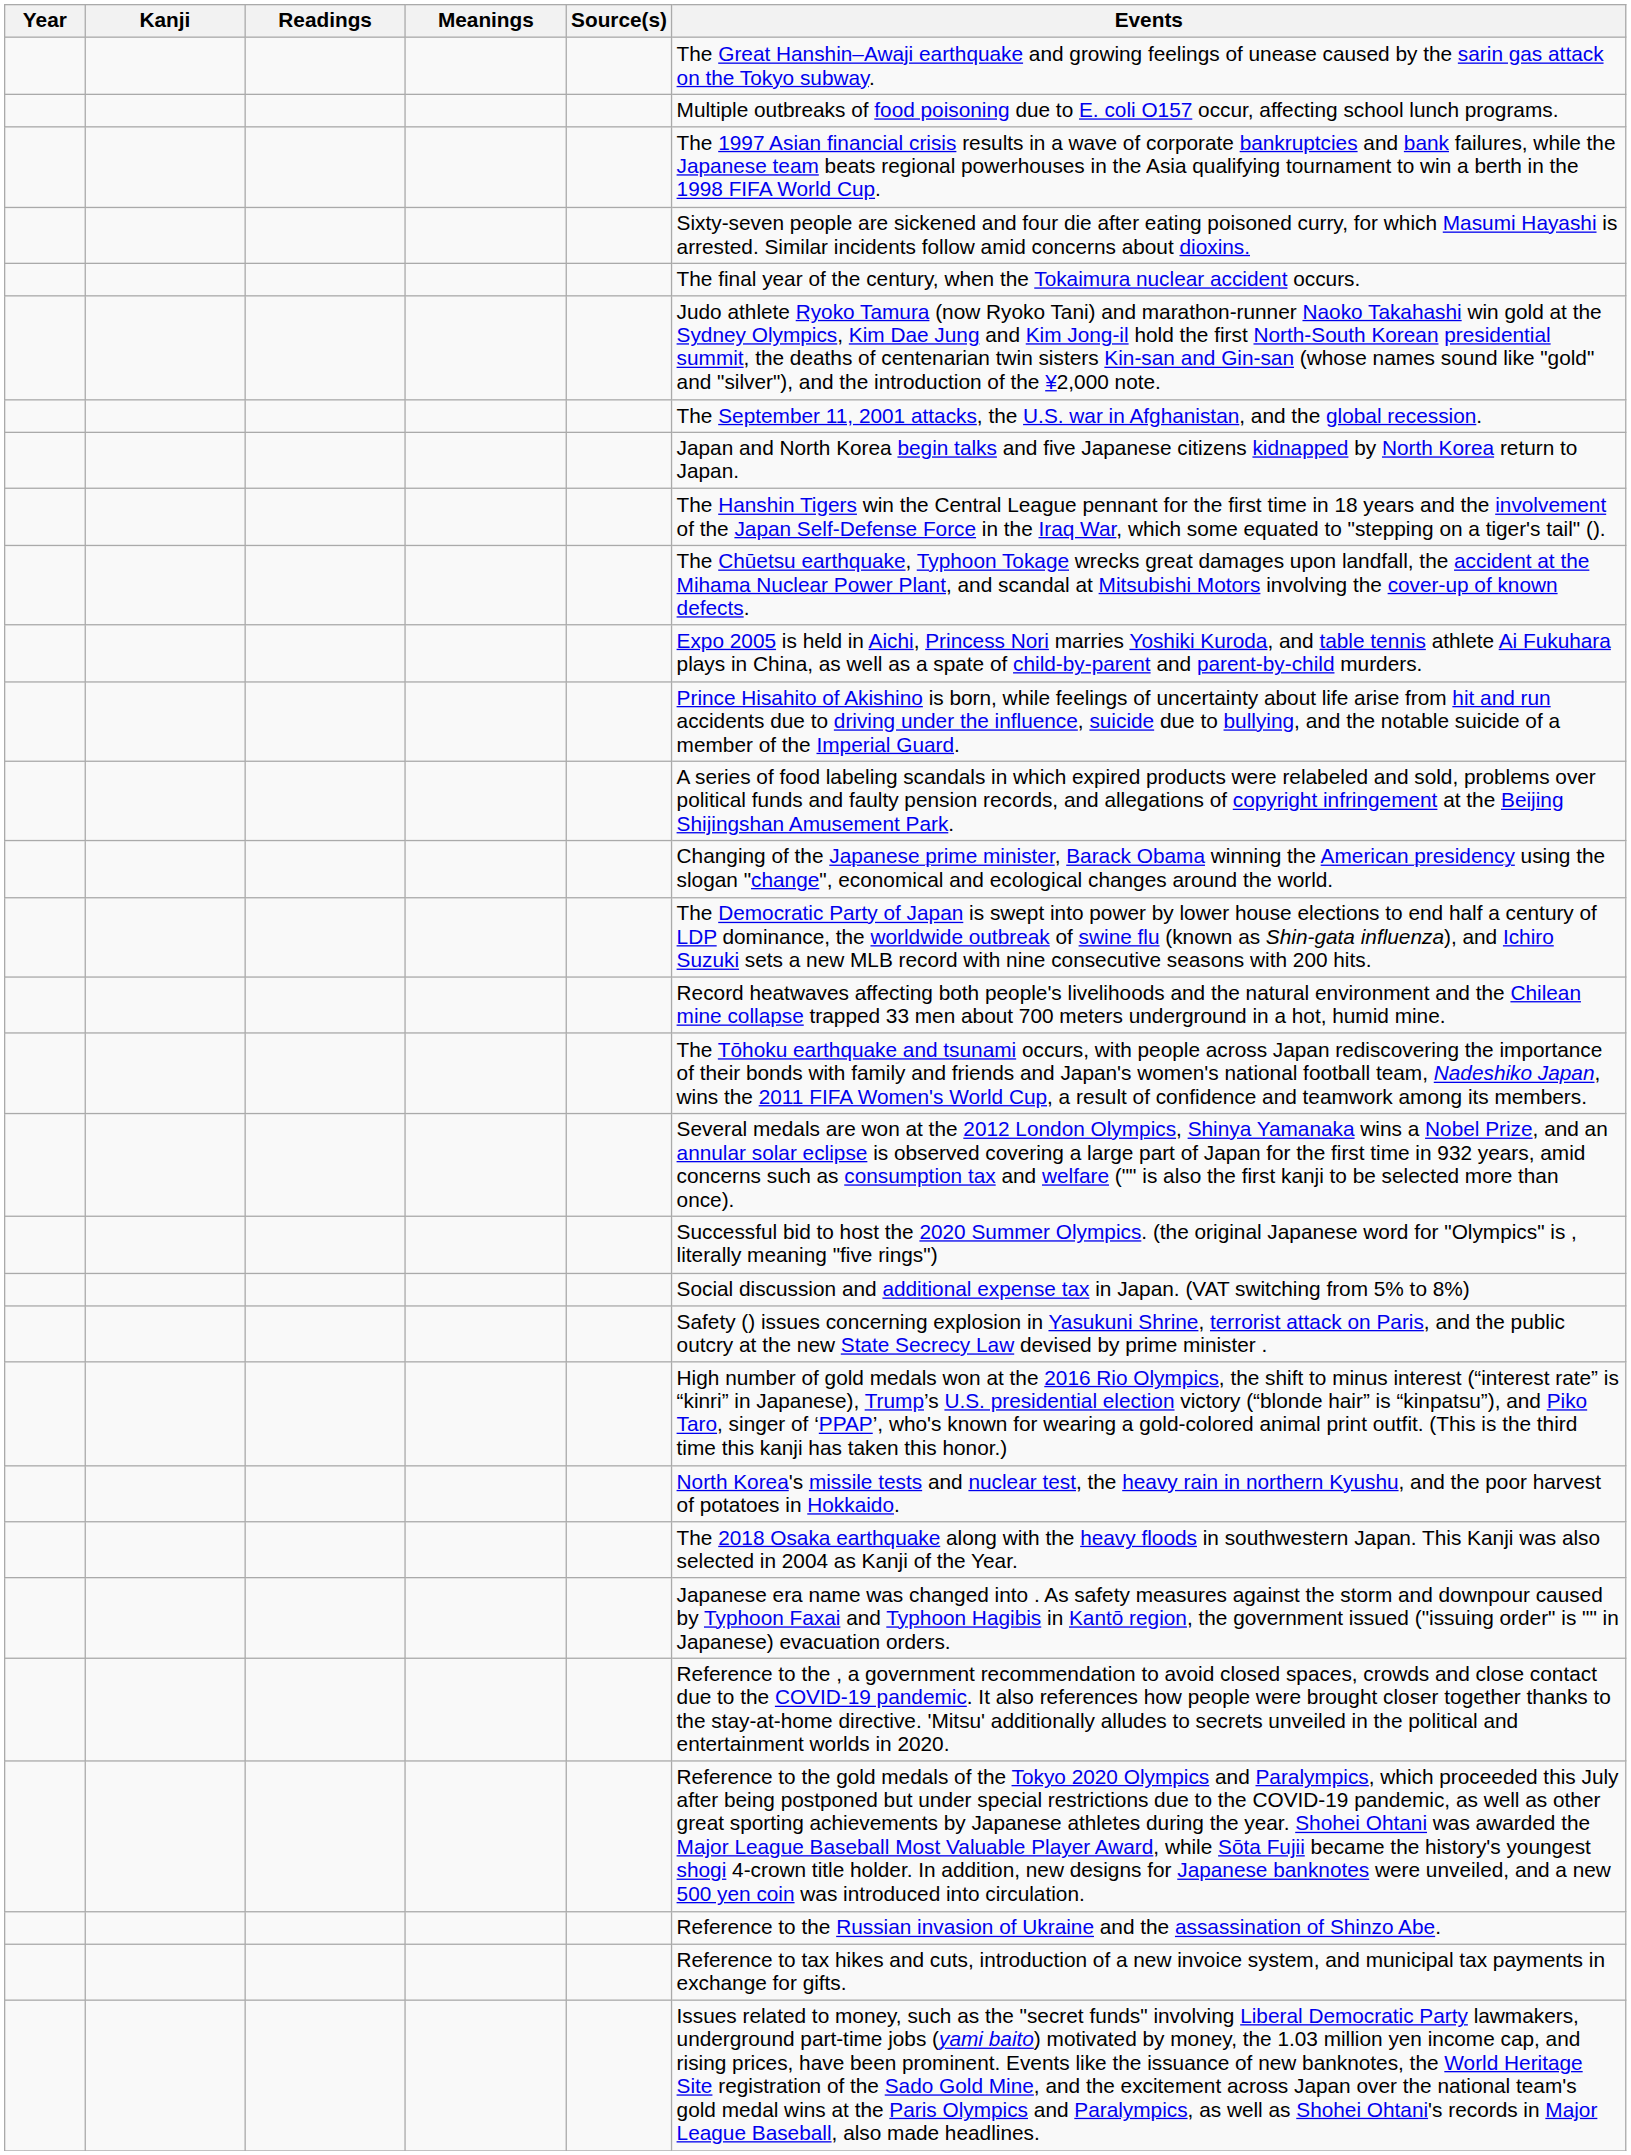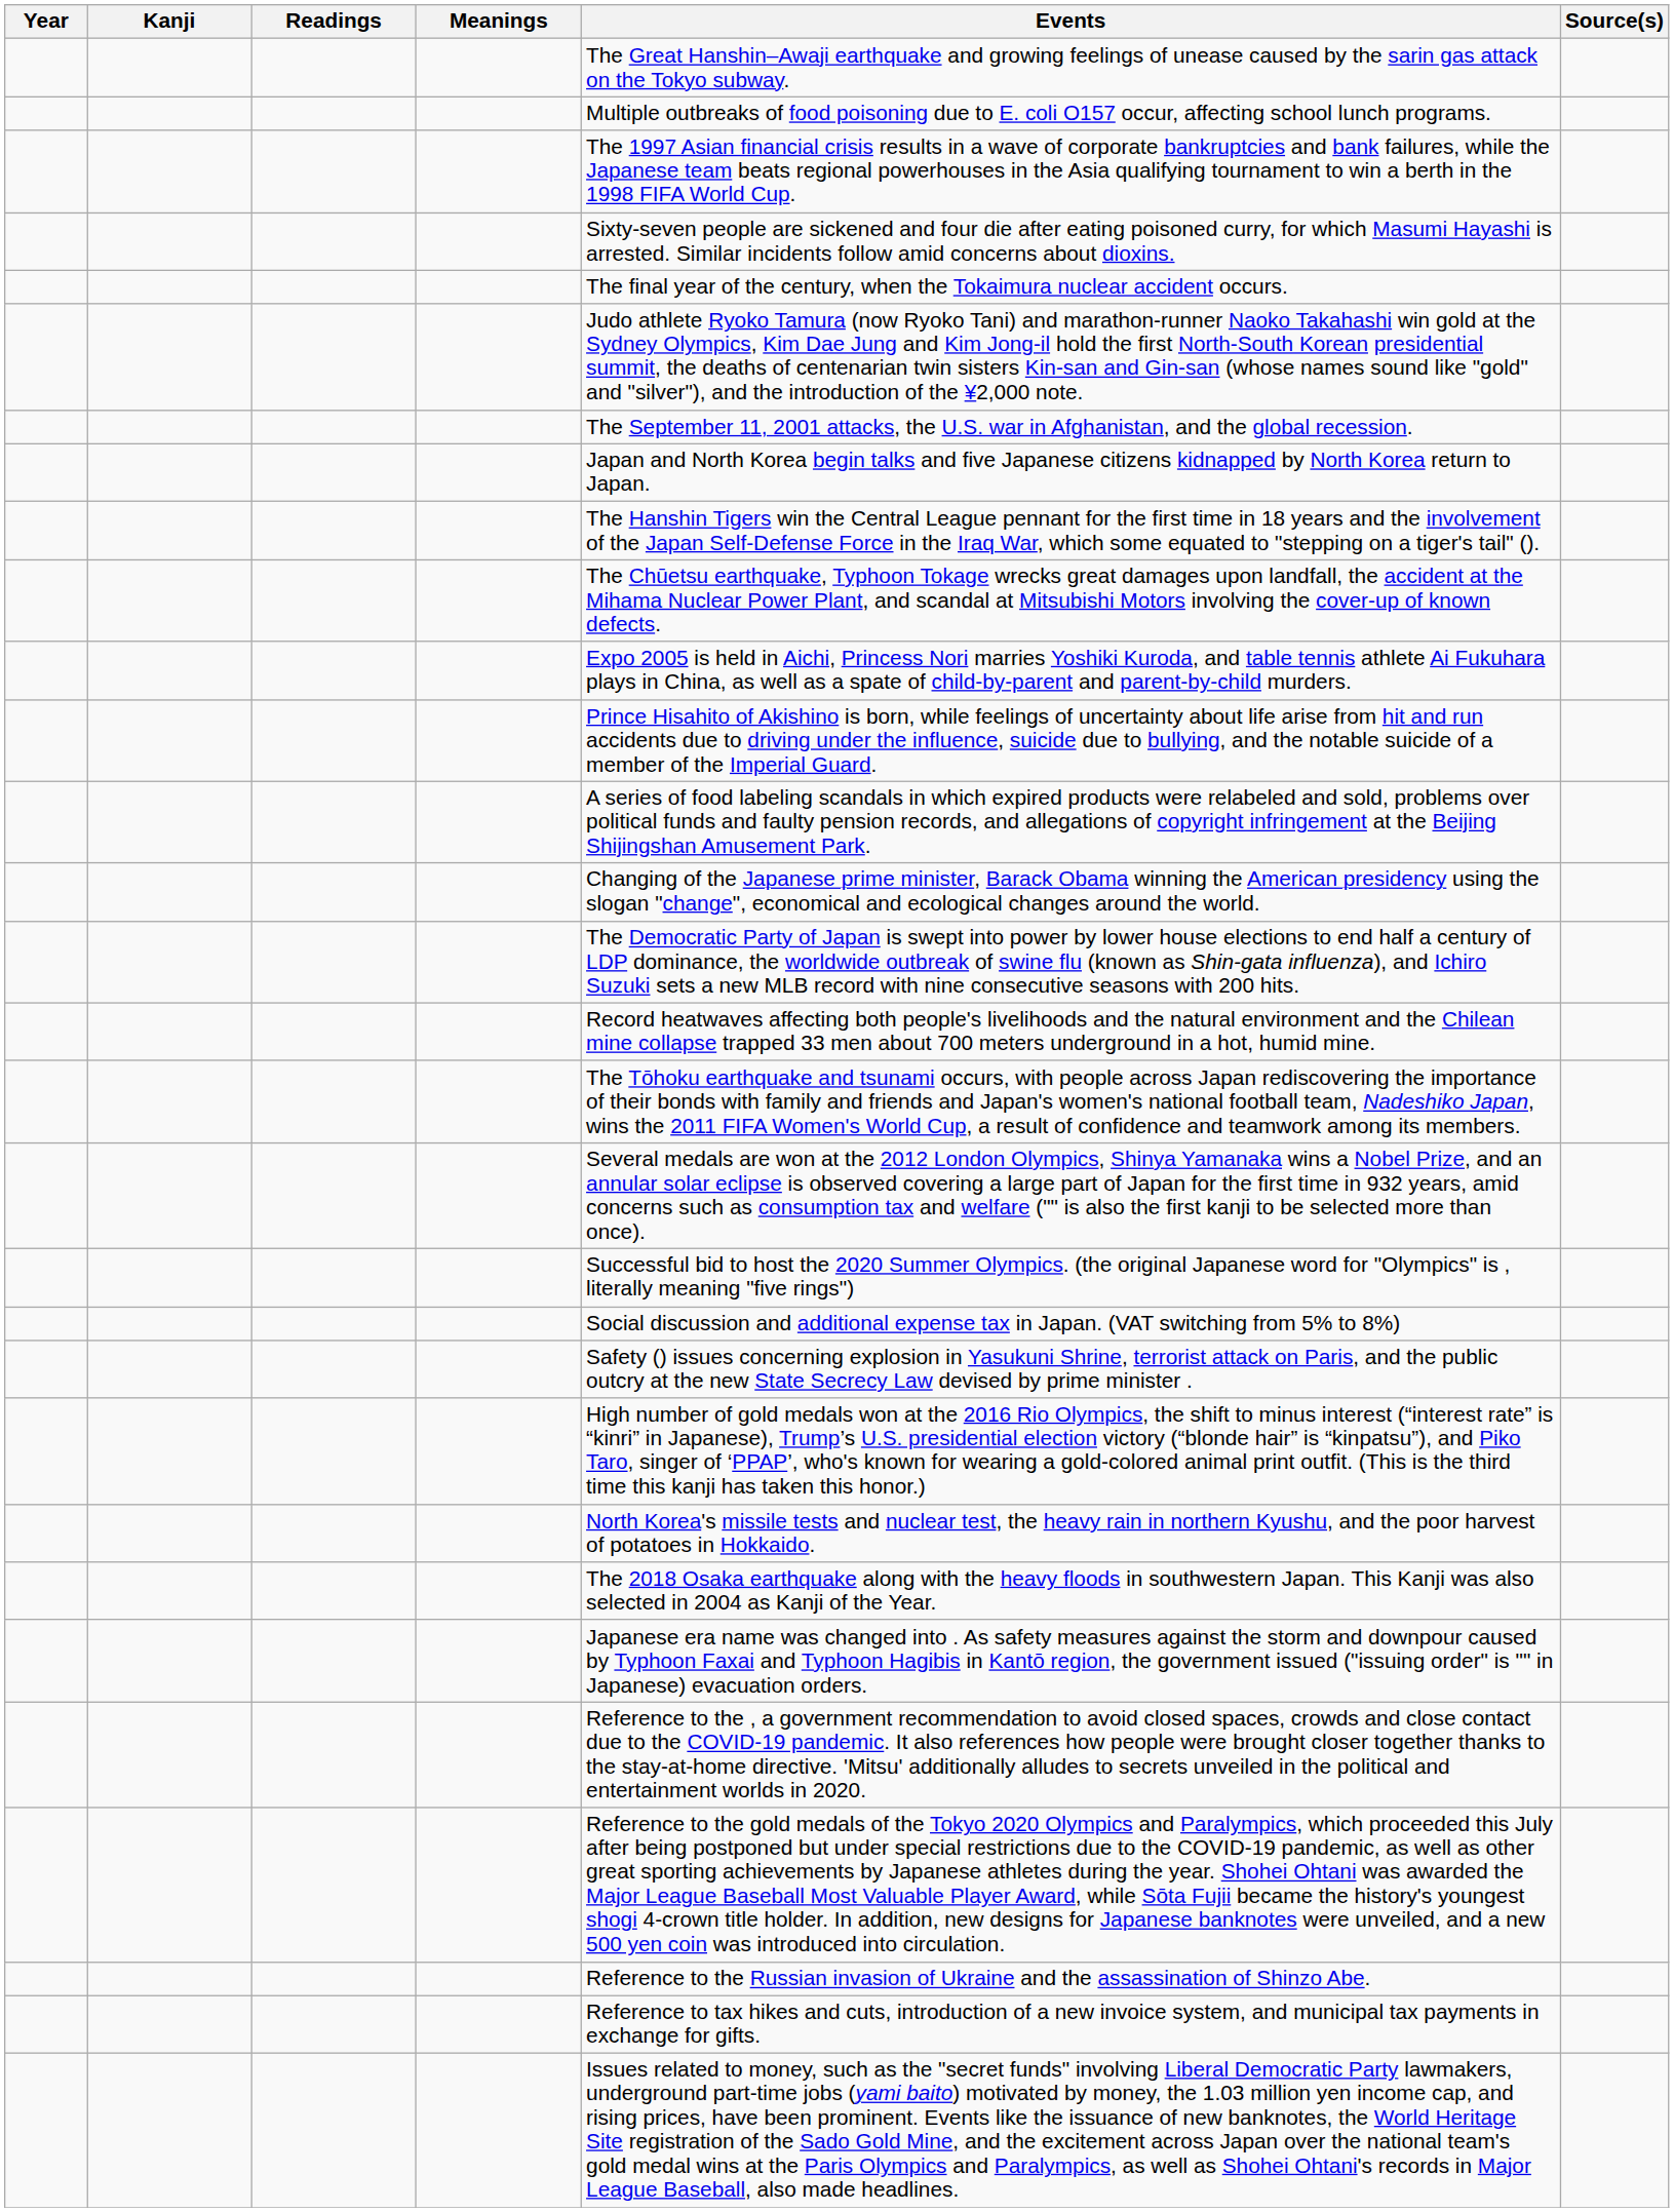columns swapped: Events <-> Source(s)
